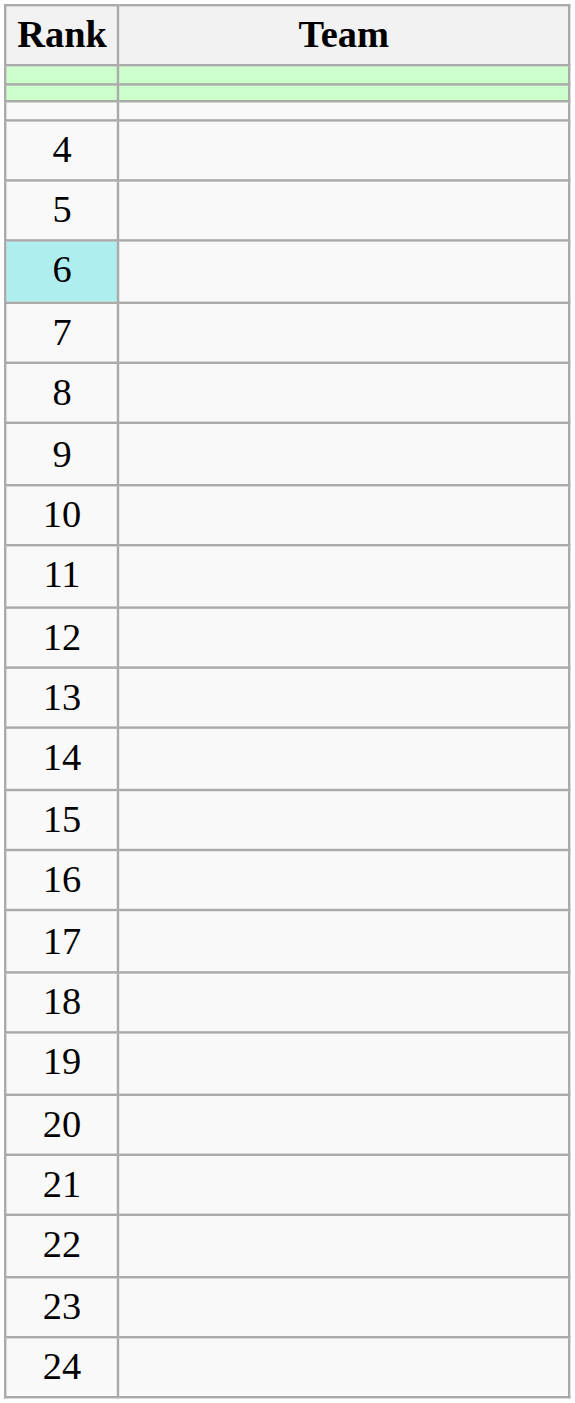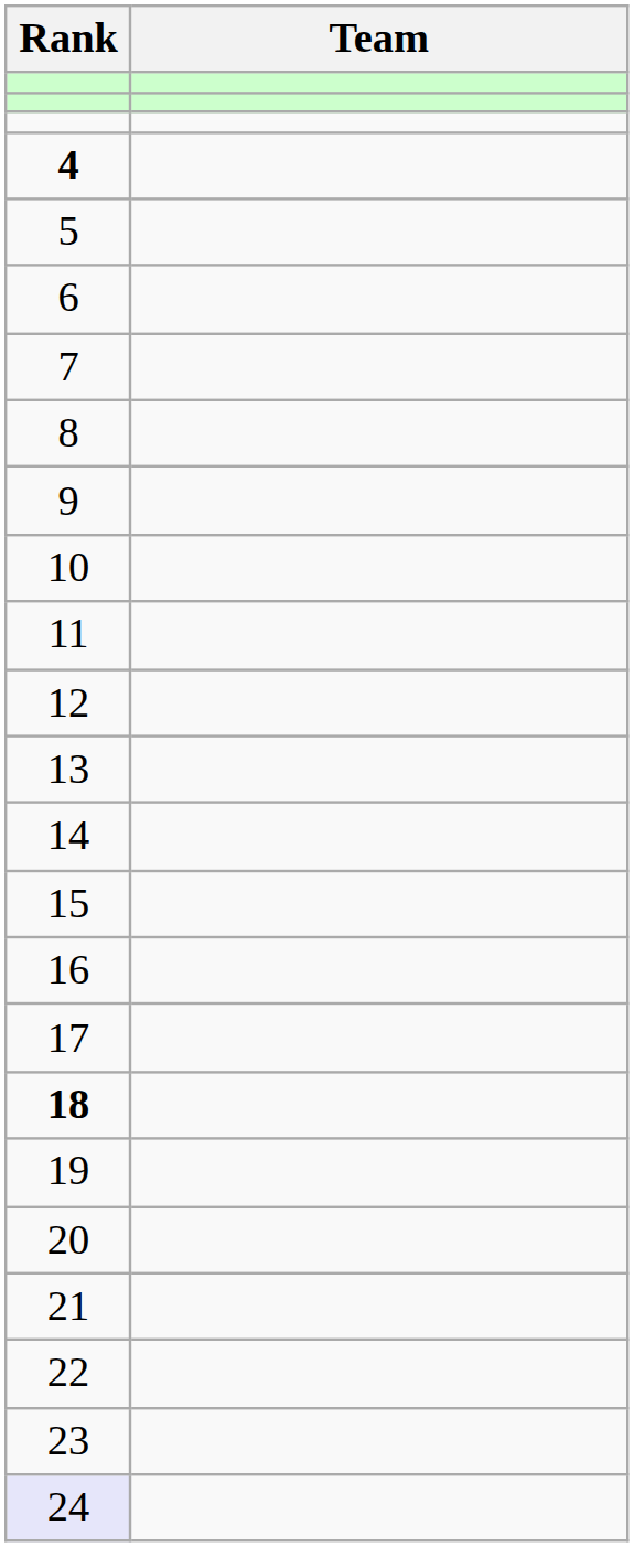row 5 | Rank: normal -> bold
row 7 | Rank: paleturquoise background -> no background
row 19 | Rank: normal -> bold
row 25 | Rank: no background -> lavender background
